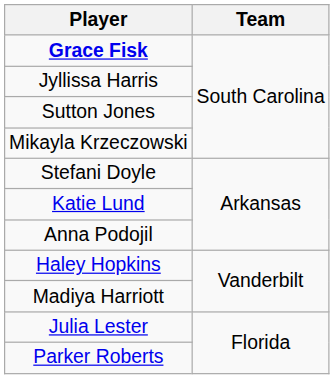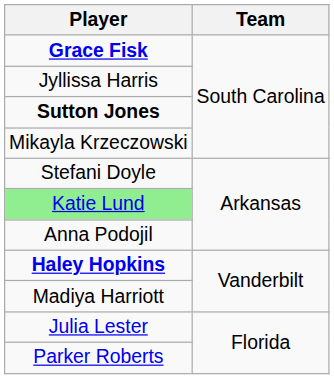Sutton Jones | Player: normal -> bold
Katie Lund | Player: no background -> lightgreen background
Haley Hopkins | Player: normal -> bold
